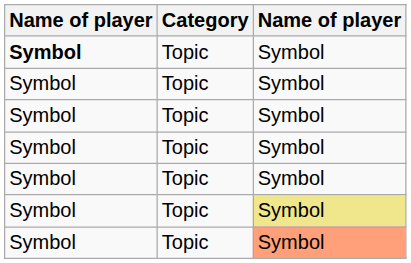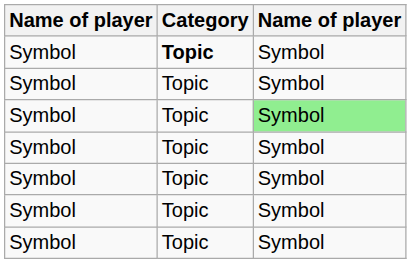row 2 | column 1: bold -> normal
row 2 | Category: normal -> bold
row 4 | column 3: no background -> lightgreen background
row 7 | column 3: khaki background -> no background
row 8 | column 3: lightsalmon background -> no background
